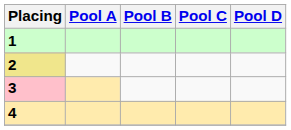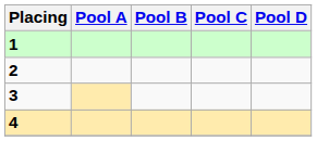2 | Placing: khaki background -> no background
3 | Placing: pink background -> no background
